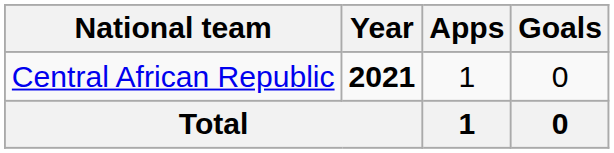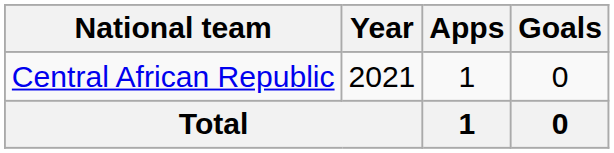Central African Republic | Year: bold -> normal
